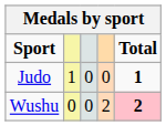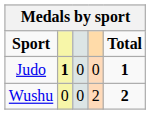Judo | column 2: normal -> bold
Wushu | Total: pink background -> no background
